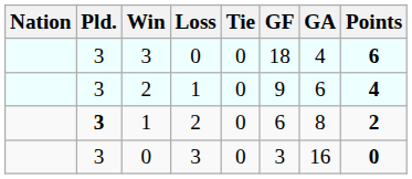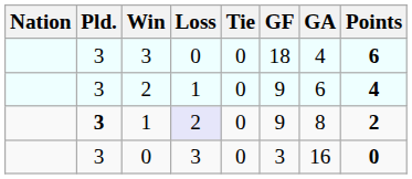row 4 | Loss: no background -> lavender background
row 4 | GF: 6 -> 9
